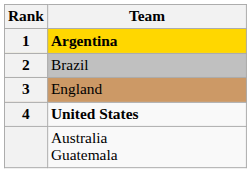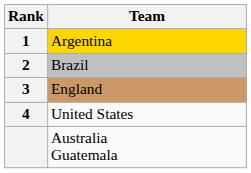Argentina | Team: bold -> normal
United States | Team: bold -> normal
